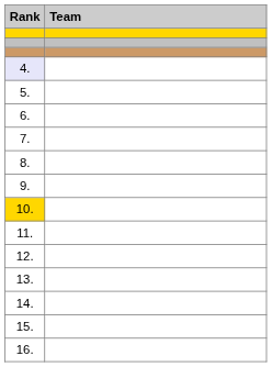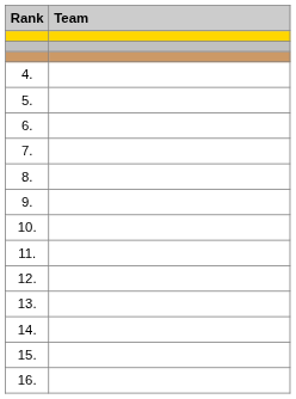row 5 | Rank: lavender background -> no background
row 11 | Rank: gold background -> no background
